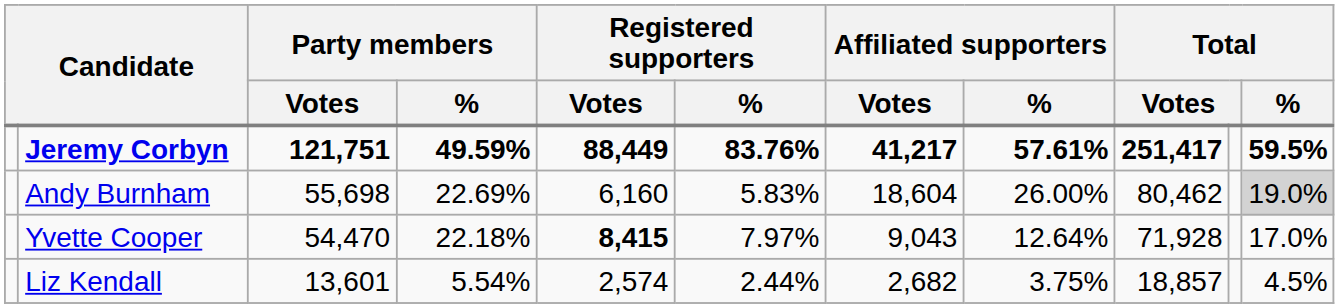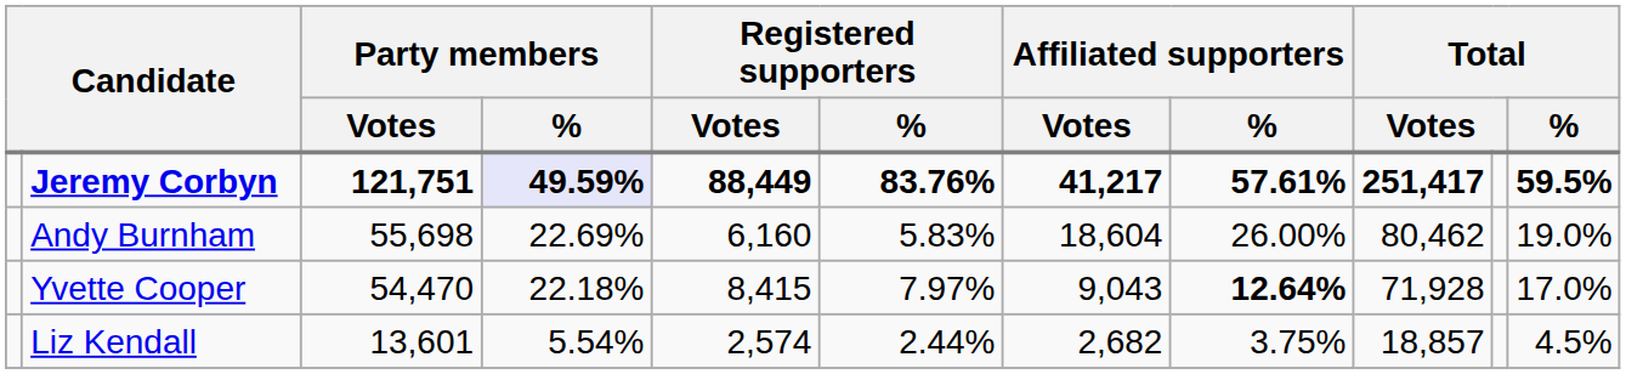Jeremy Corbyn | Party members / %: no background -> lavender background
Andy Burnham | Total / %: lightgrey background -> no background
Yvette Cooper | Registered supporters / Votes: bold -> normal
Yvette Cooper | Affiliated supporters / %: normal -> bold
